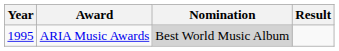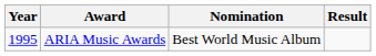ARIA Music Awards | Nomination: lightgrey background -> no background
